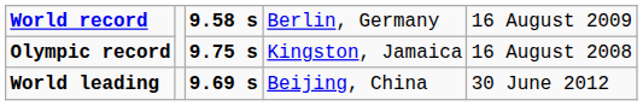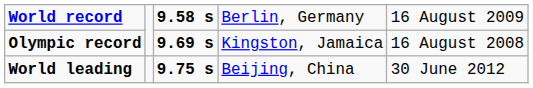Olympic record | column 3: 9.75 s -> 9.69 s
World leading | column 3: 9.69 s -> 9.75 s
